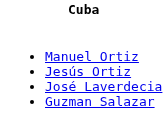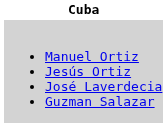row 2 | column 1: no background -> lightgrey background
